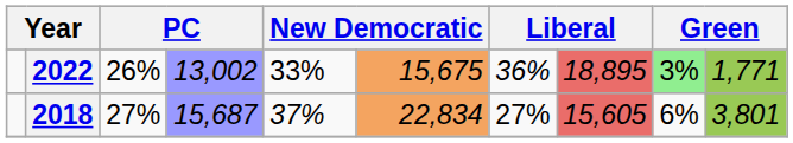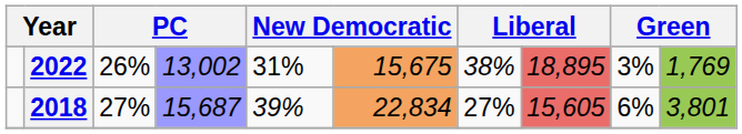2022 | column 5: 33% -> 31%
2022 | column 7: 36% -> 38%
2022 | column 9: lightgreen background -> no background
2022 | column 10: 1,771 -> 1,769
2018 | column 5: 37% -> 39%
